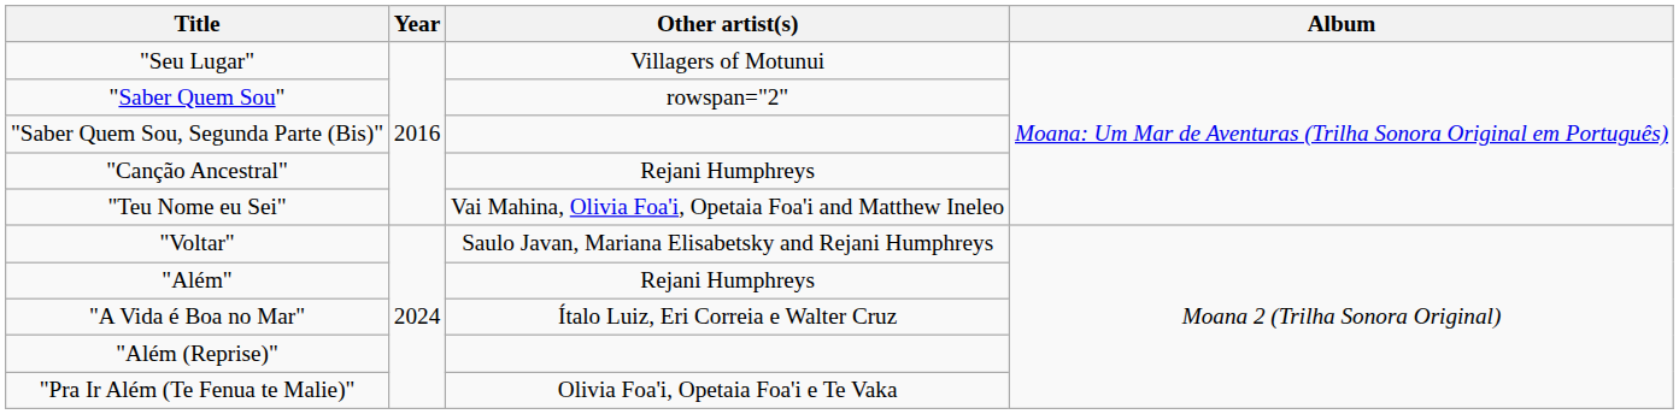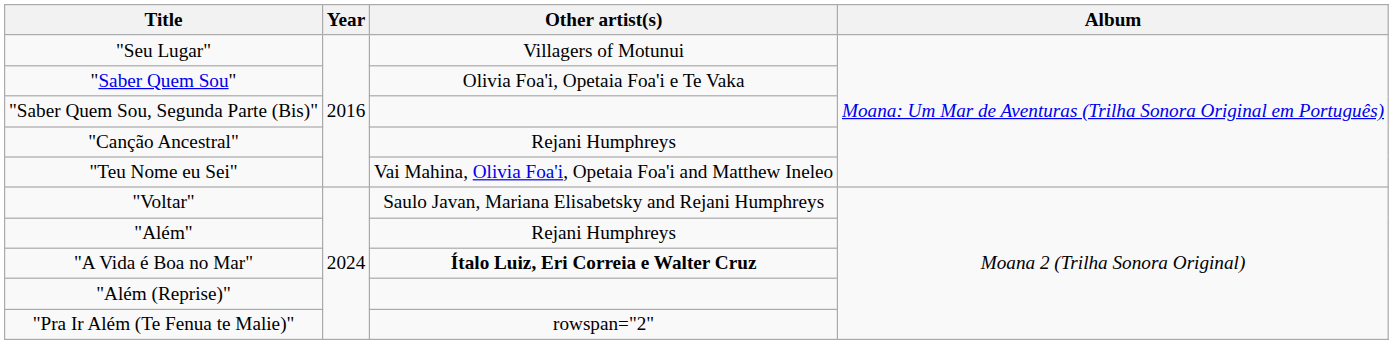"Saber Quem Sou" | Other artist(s): rowspan="2" -> Olivia Foa'i, Opetaia Foa'i e Te Vaka
"A Vida é Boa no Mar" | Other artist(s): normal -> bold
"Pra Ir Além (Te Fenua te Malie)" | Other artist(s): Olivia Foa'i, Opetaia Foa'i e Te Vaka -> rowspan="2"
